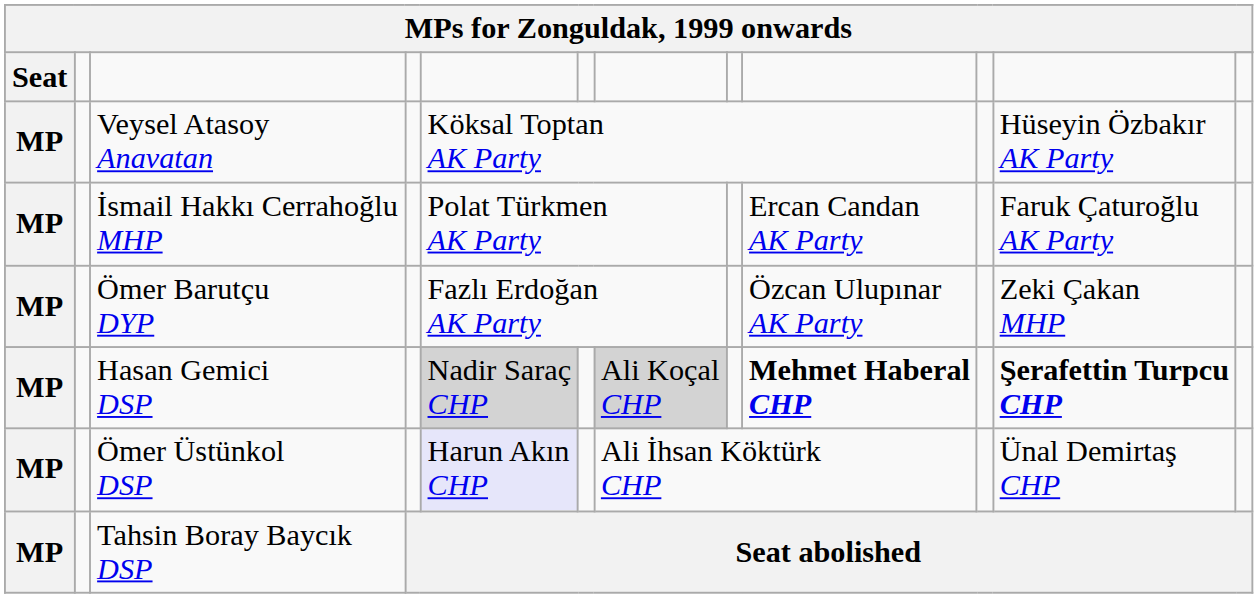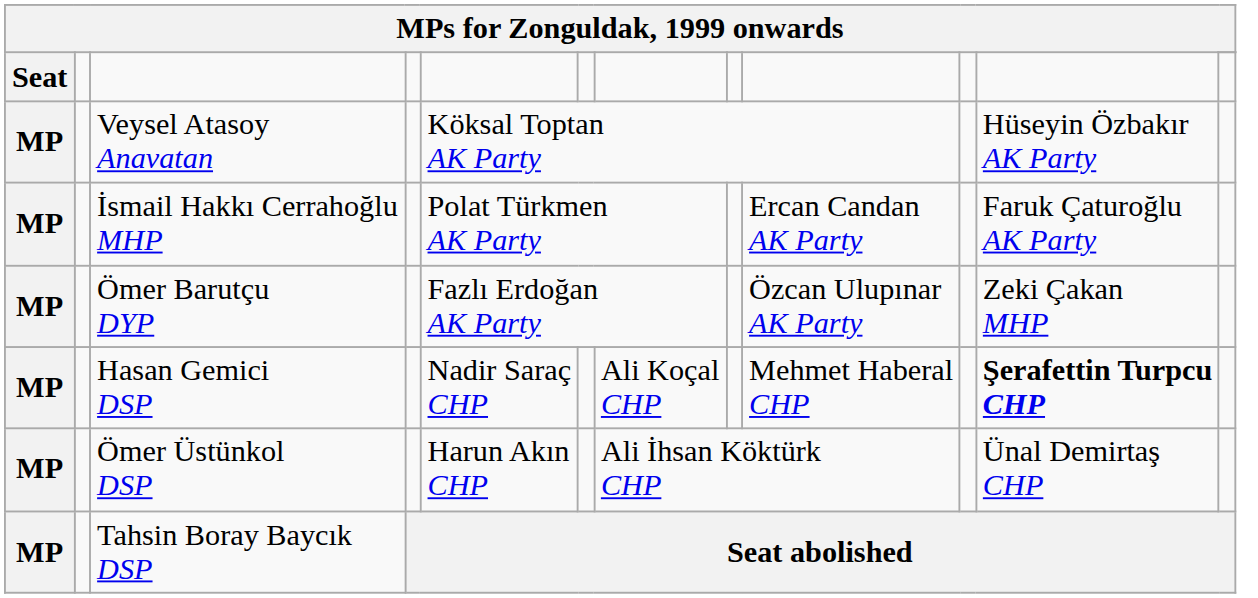Hasan Gemici DSP | column 5: lightgrey background -> no background
Hasan Gemici DSP | column 7: lightgrey background -> no background
Hasan Gemici DSP | column 9: bold -> normal
Ömer Üstünkol DSP | column 5: lavender background -> no background
